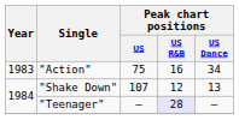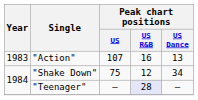"Action" | Peak chart positions / US: 75 -> 107
"Action" | Peak chart positions / US Dance: 34 -> 13
"Shake Down" | Peak chart positions / US: 107 -> 75
"Shake Down" | Peak chart positions / US Dance: 13 -> 34
